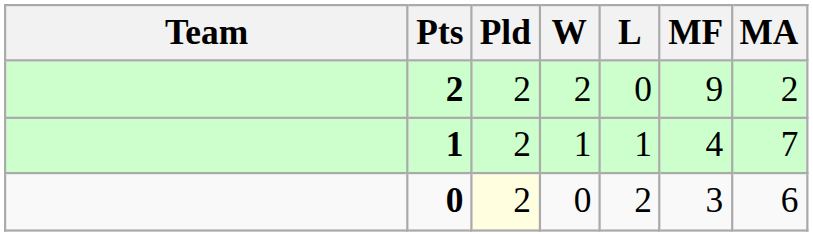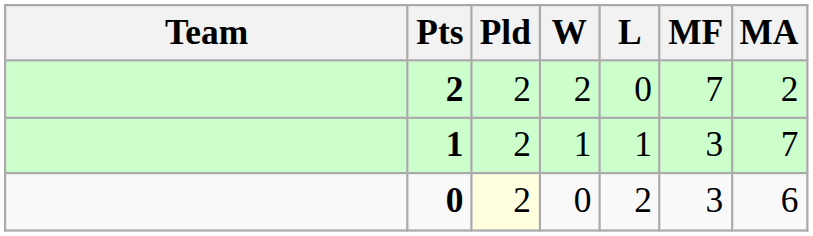row 2 | MF: 9 -> 7
row 3 | MF: 4 -> 3
